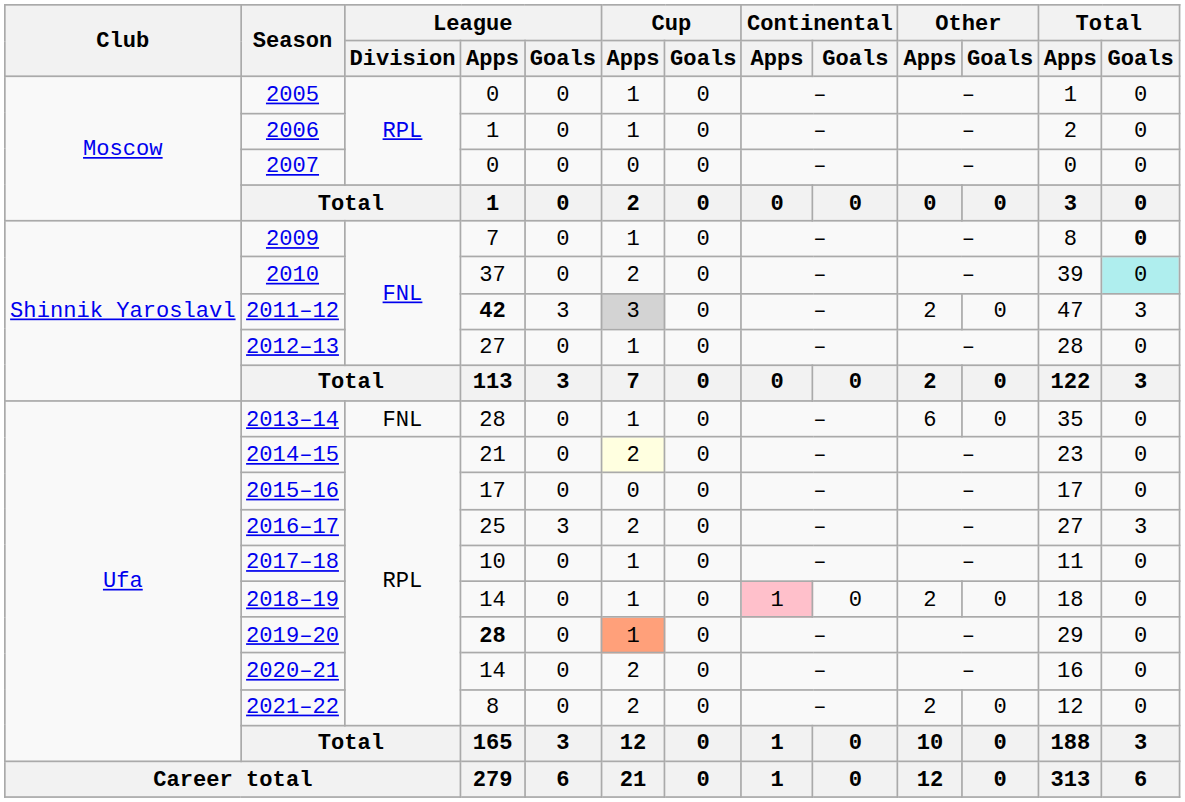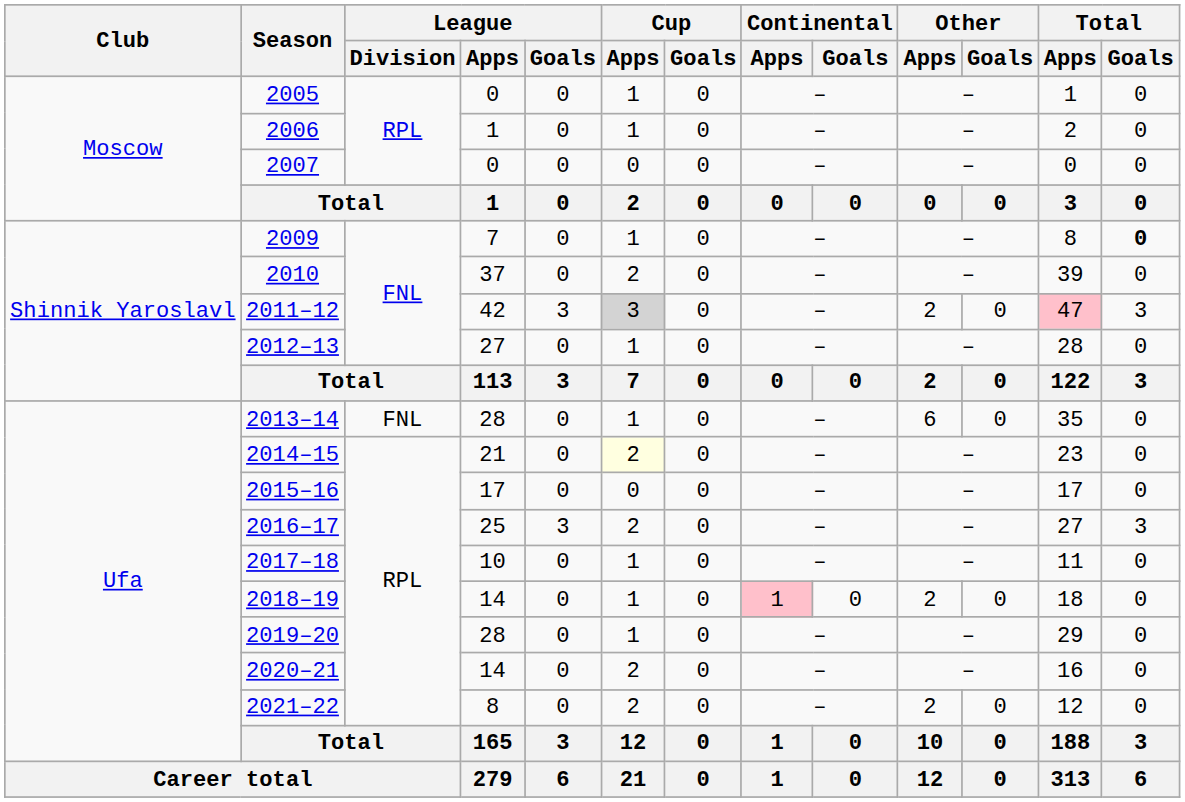2010 | Total / Goals: paleturquoise background -> no background
2011–12 | League / Apps: bold -> normal
2011–12 | Total / Apps: no background -> pink background
2019–20 | League / Apps: bold -> normal
2019–20 | Cup / Apps: lightsalmon background -> no background
